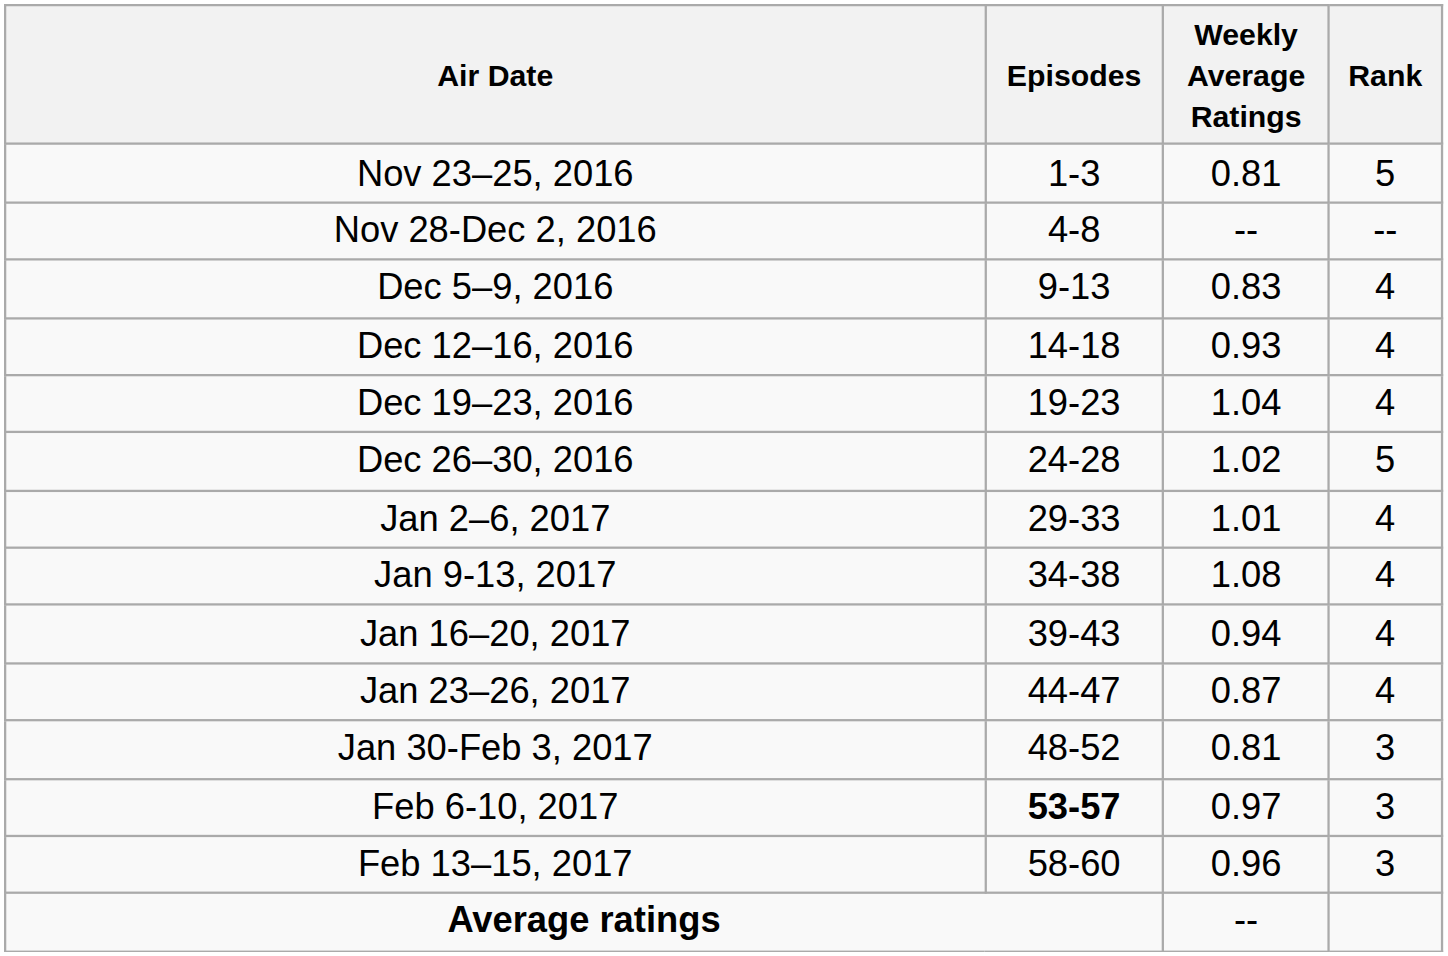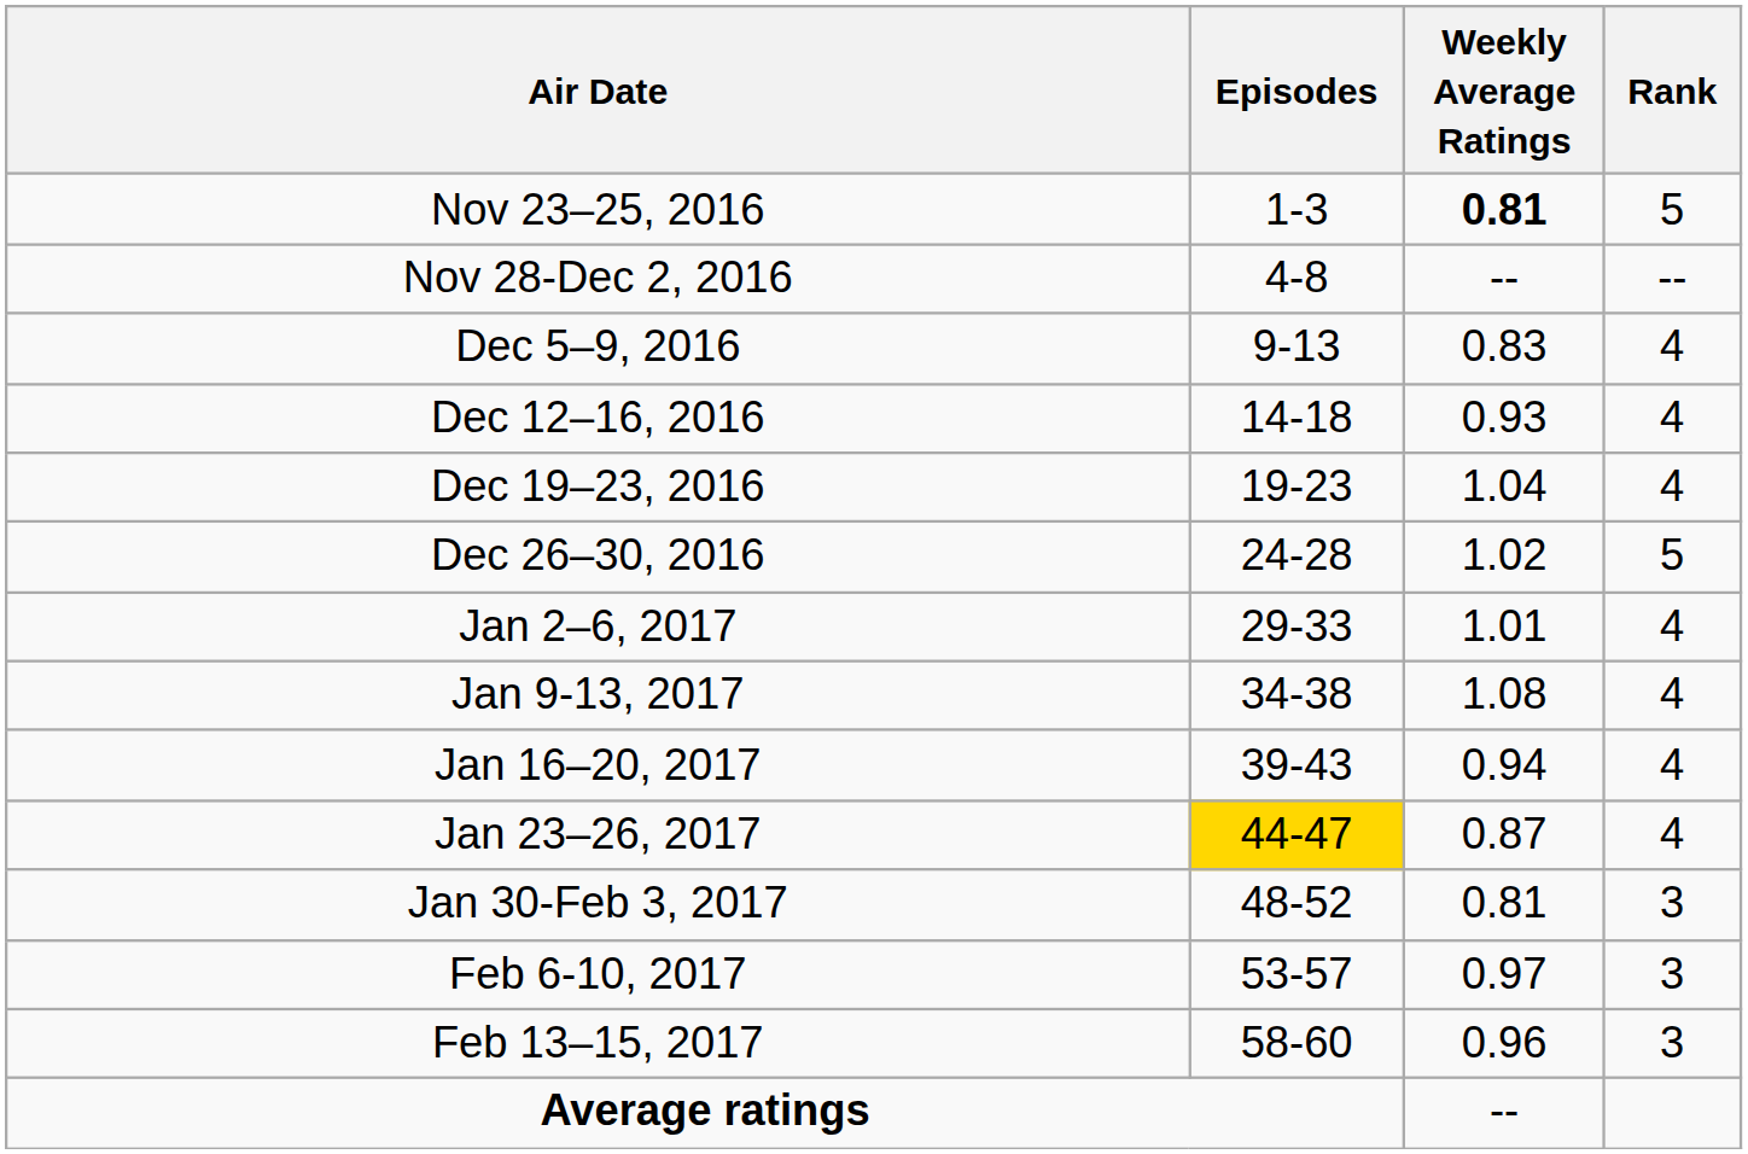Nov 23–25, 2016 | Weekly Average Ratings: normal -> bold
Jan 23–26, 2017 | Episodes: no background -> gold background
Feb 6-10, 2017 | Episodes: bold -> normal
